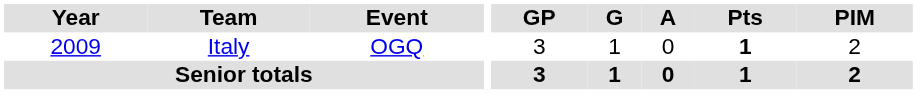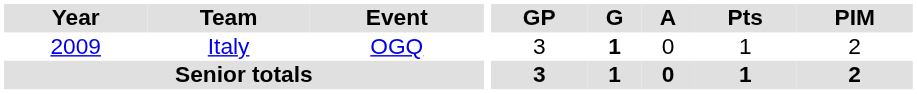Italy | G: normal -> bold
Italy | Pts: bold -> normal
